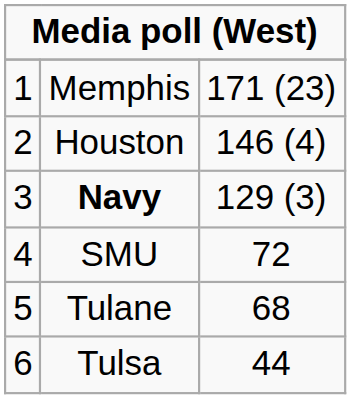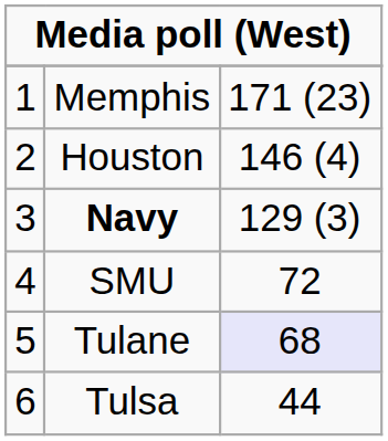Tulane | column 3: no background -> lavender background
